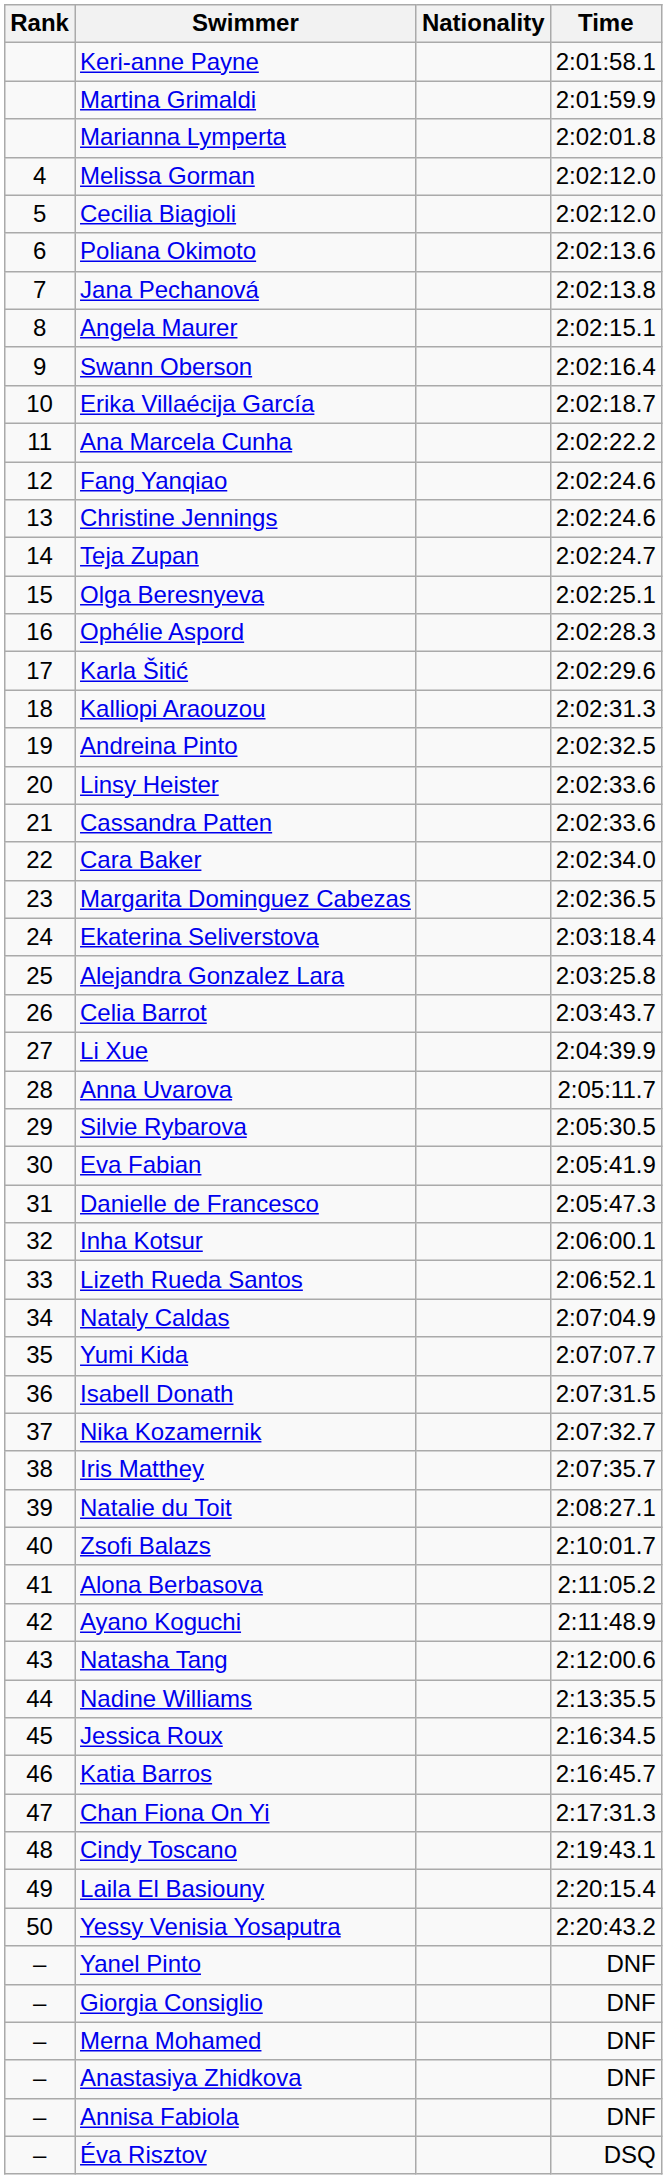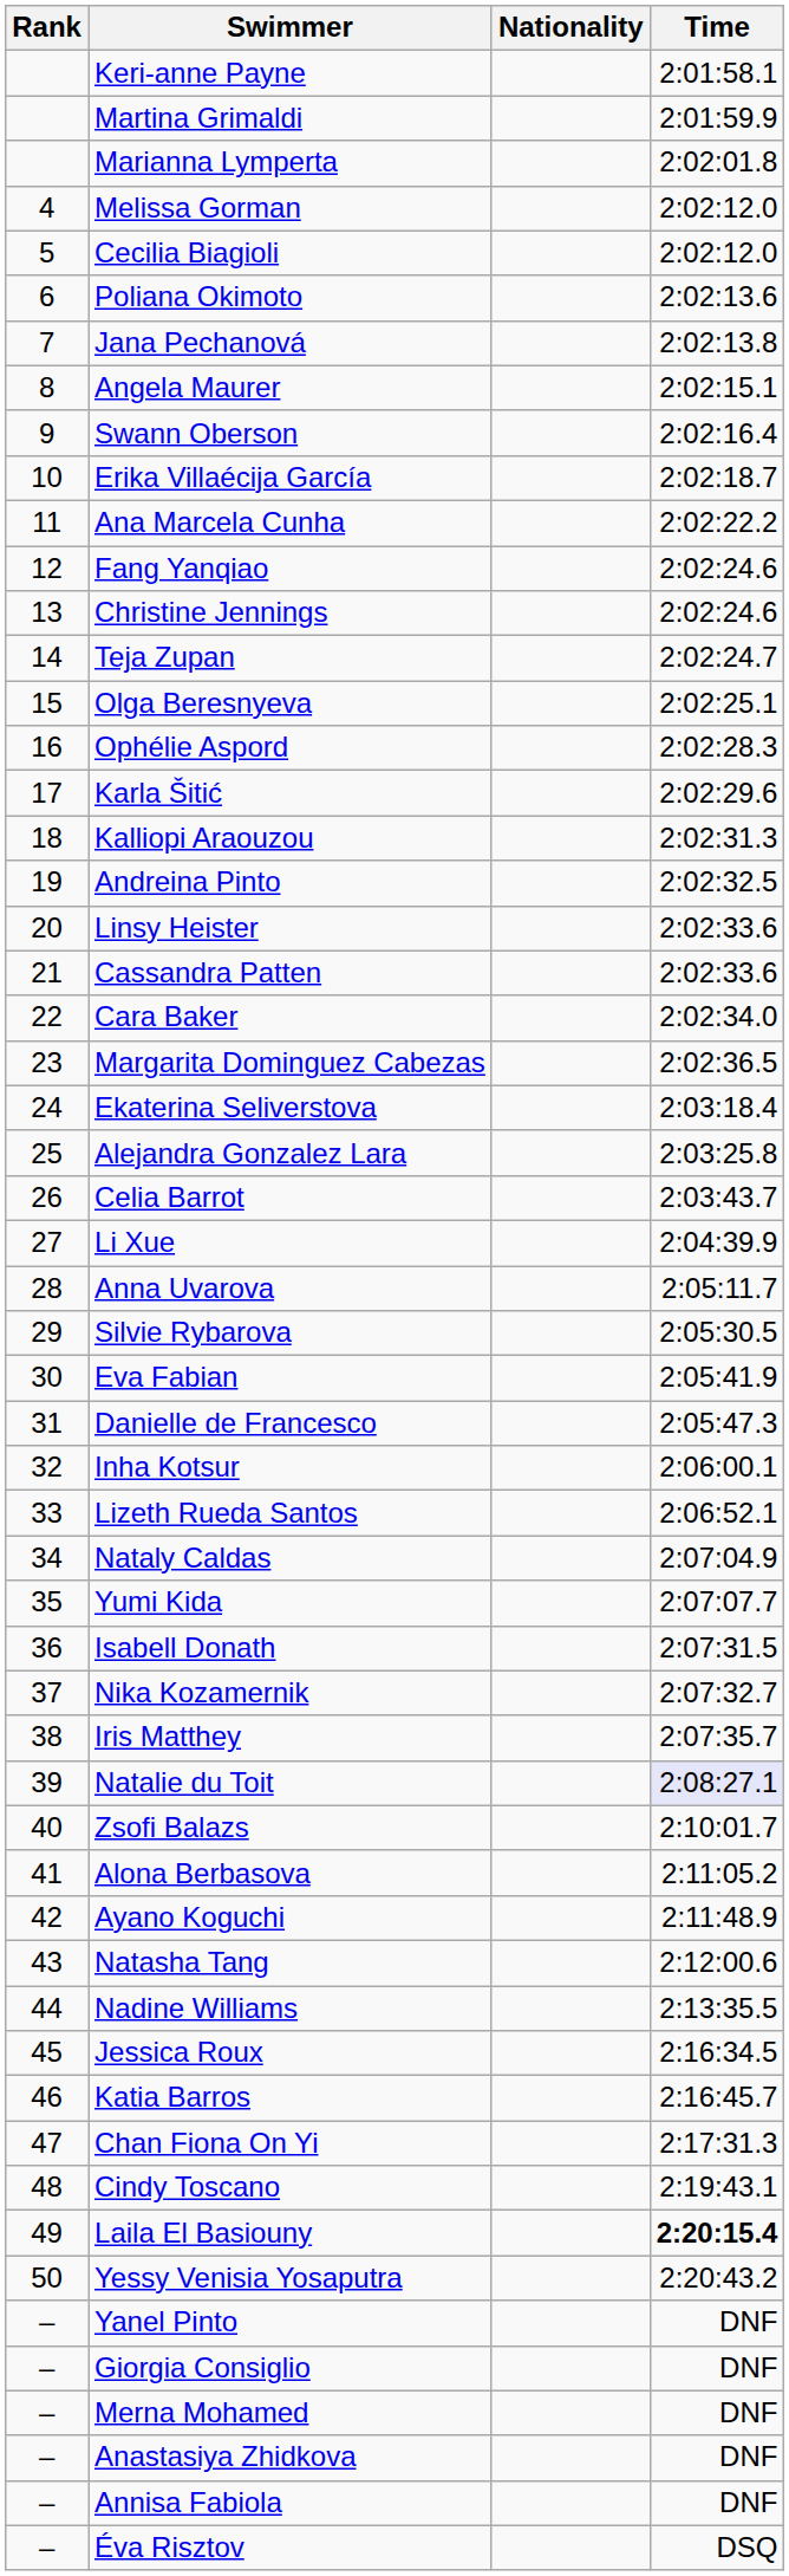Natalie du Toit | Time: no background -> lavender background
Laila El Basiouny | Time: normal -> bold
